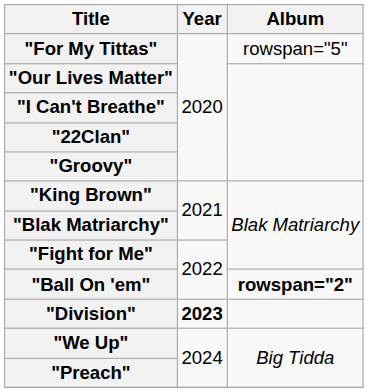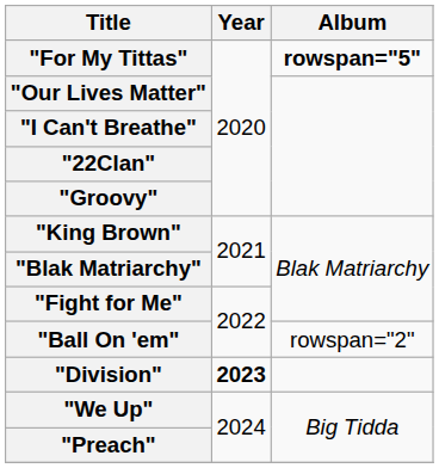"For My Tittas" | Album: normal -> bold
"Ball On 'em" | Album: bold -> normal
